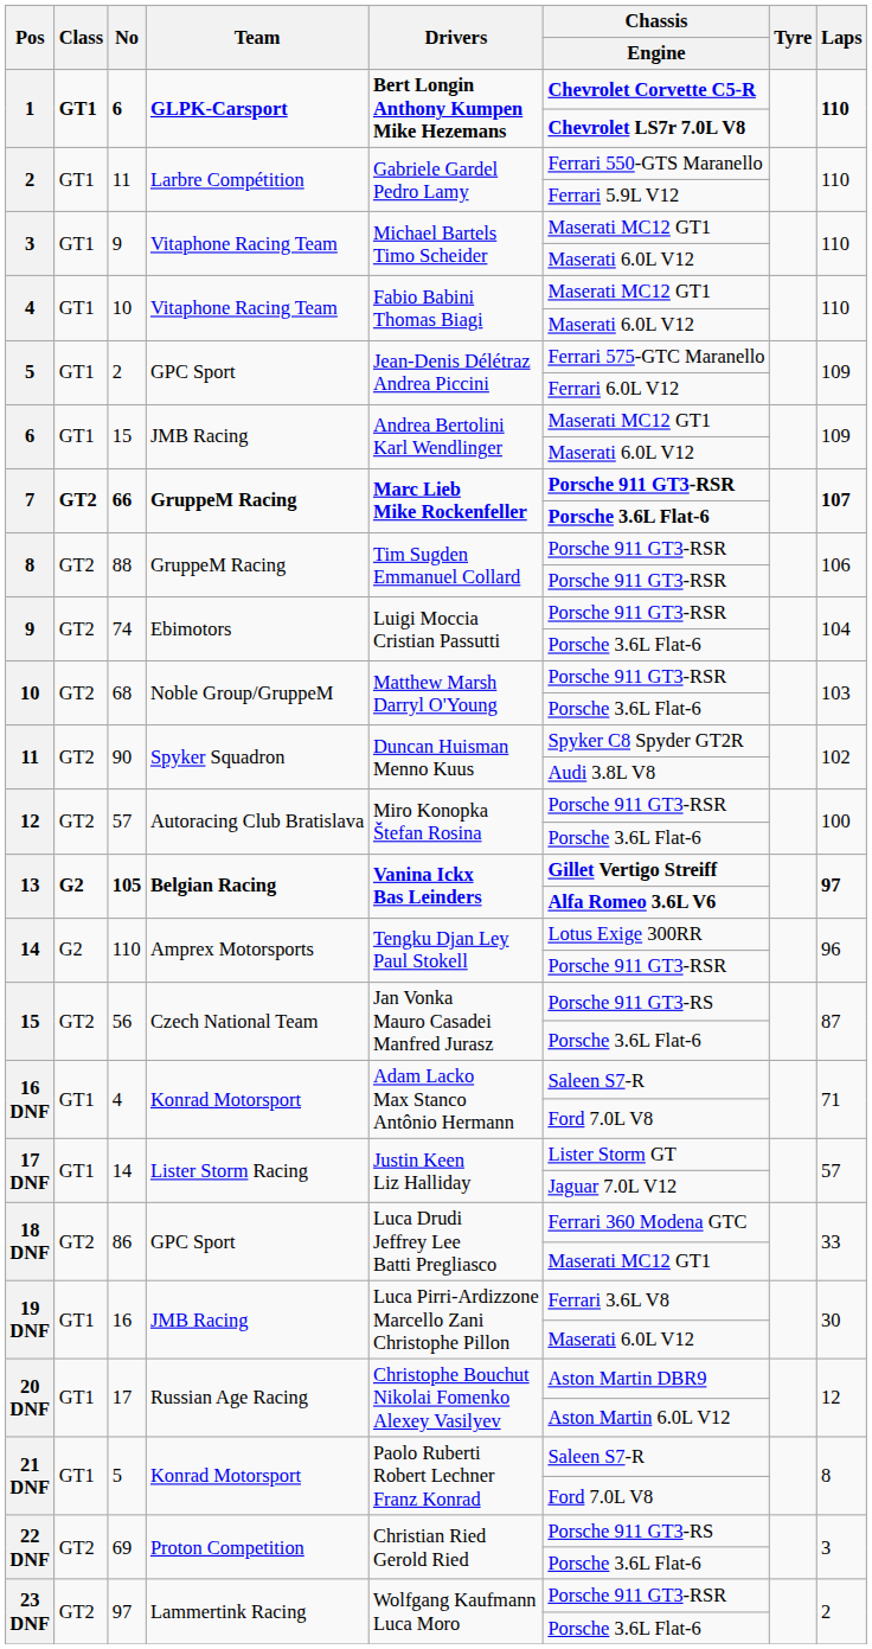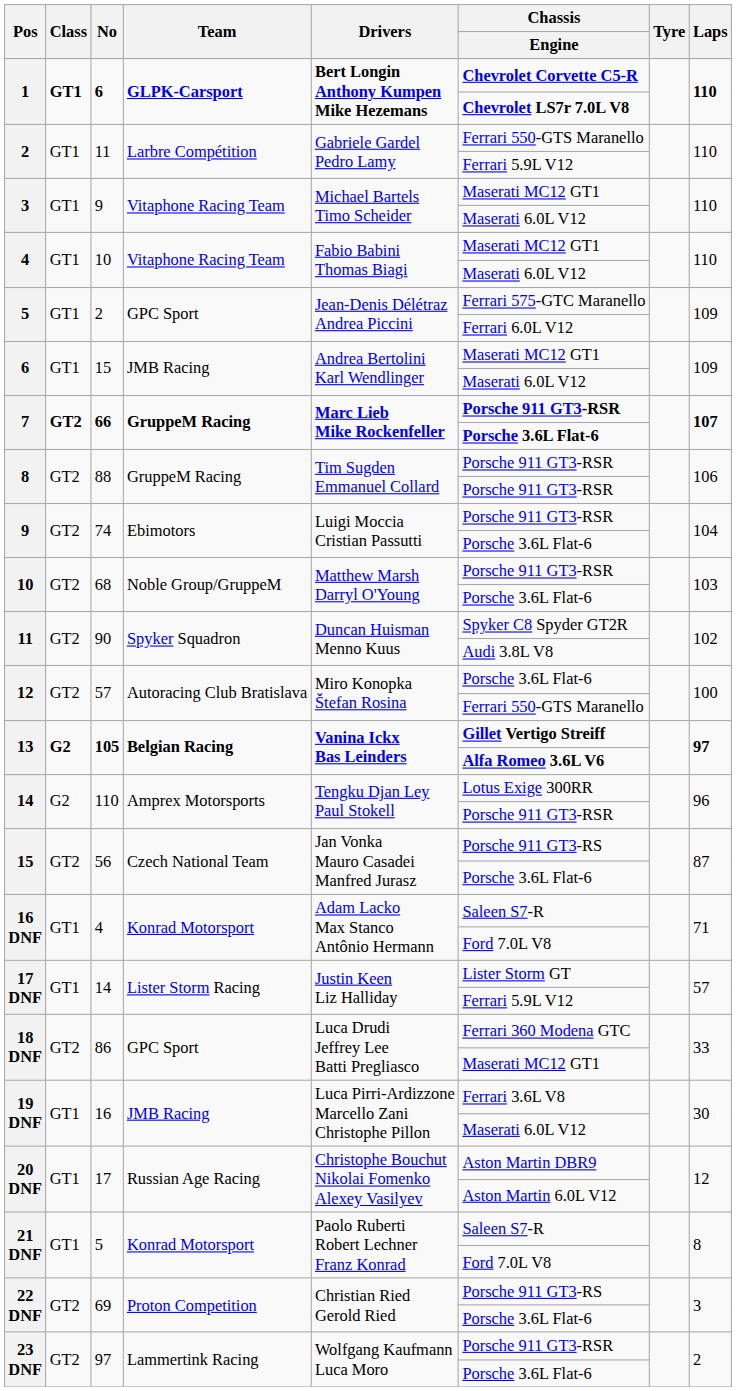row 25 | Chassis / Engine: Porsche 911 GT3-RSR -> Porsche 3.6L Flat-6
row 26 | Chassis / Engine: Porsche 3.6L Flat-6 -> Ferrari 550-GTS Maranello
row 36 | Chassis / Engine: Jaguar 7.0L V12 -> Ferrari 5.9L V12
